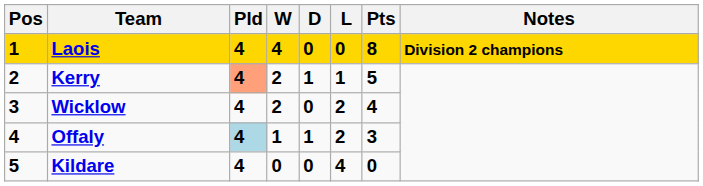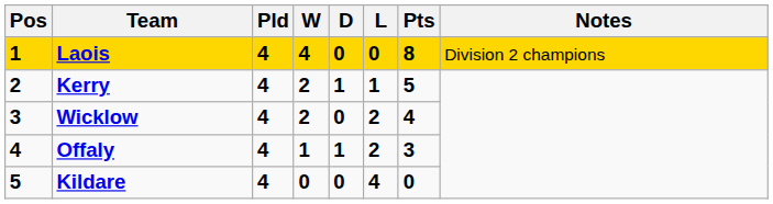Laois | Notes: bold -> normal
Kerry | Pld: lightsalmon background -> no background
Offaly | Pld: lightblue background -> no background
